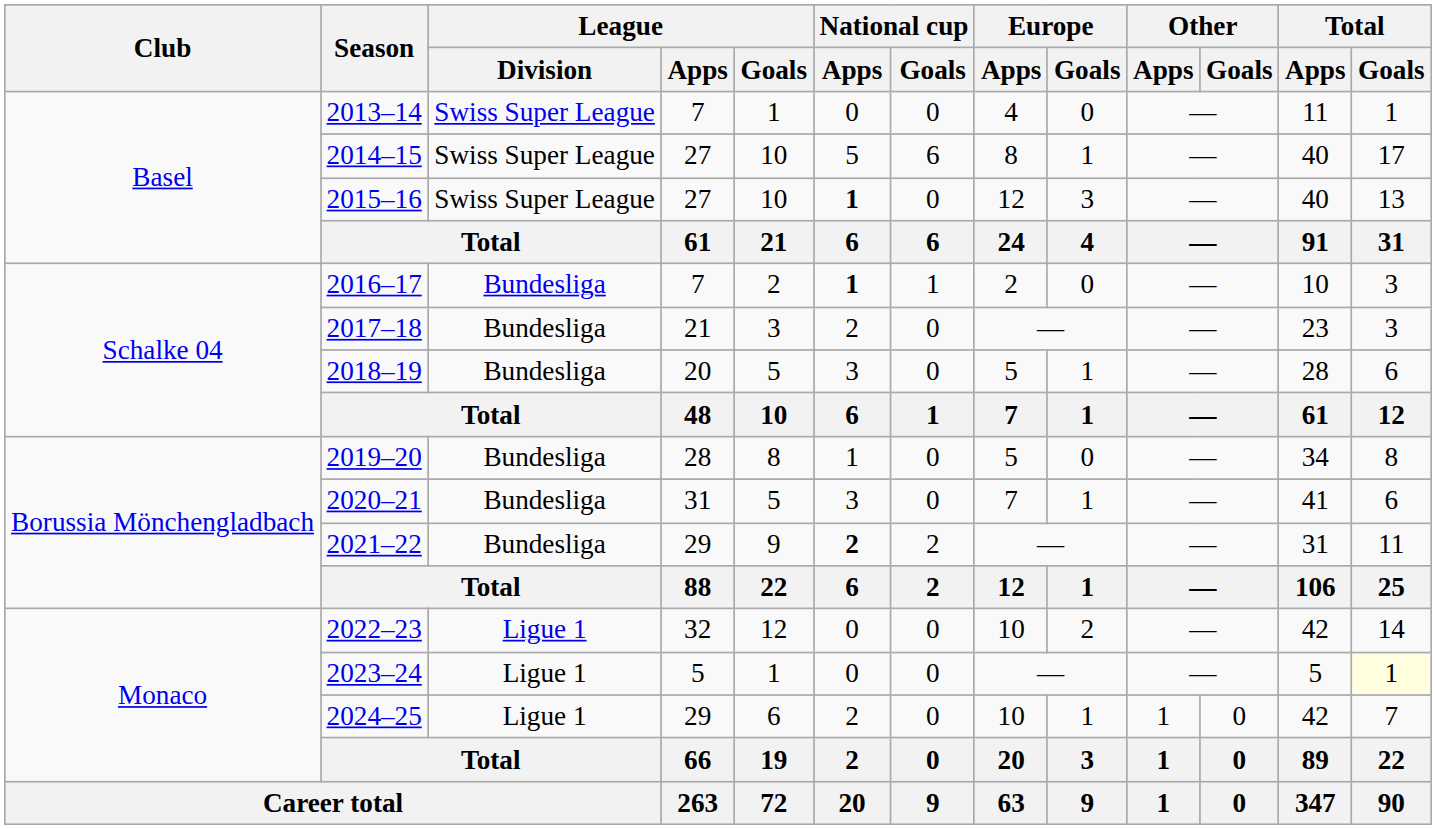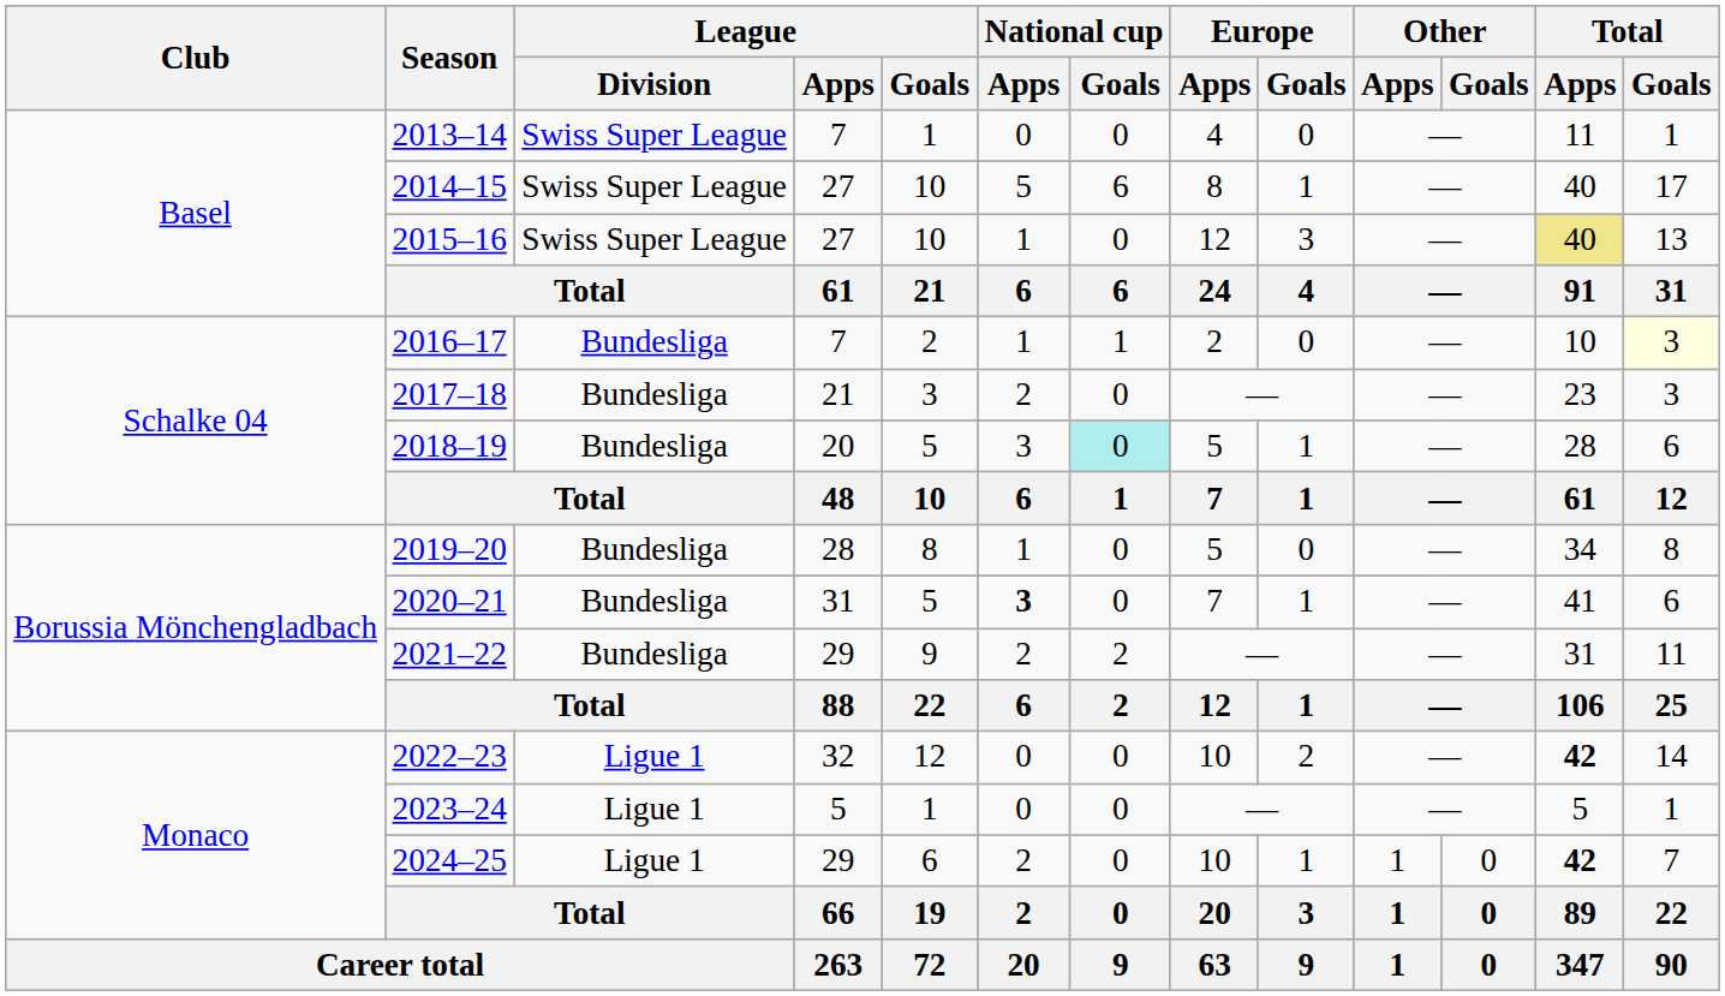2015–16 | National cup / Apps: bold -> normal
2015–16 | Total / Apps: no background -> khaki background
2016–17 | National cup / Apps: bold -> normal
2016–17 | Total / Goals: no background -> lightyellow background
2018–19 | National cup / Goals: no background -> paleturquoise background
2020–21 | National cup / Apps: normal -> bold
2021–22 | National cup / Apps: bold -> normal
2022–23 | Total / Apps: normal -> bold
2023–24 | Total / Goals: lightyellow background -> no background
2024–25 | Total / Apps: normal -> bold
